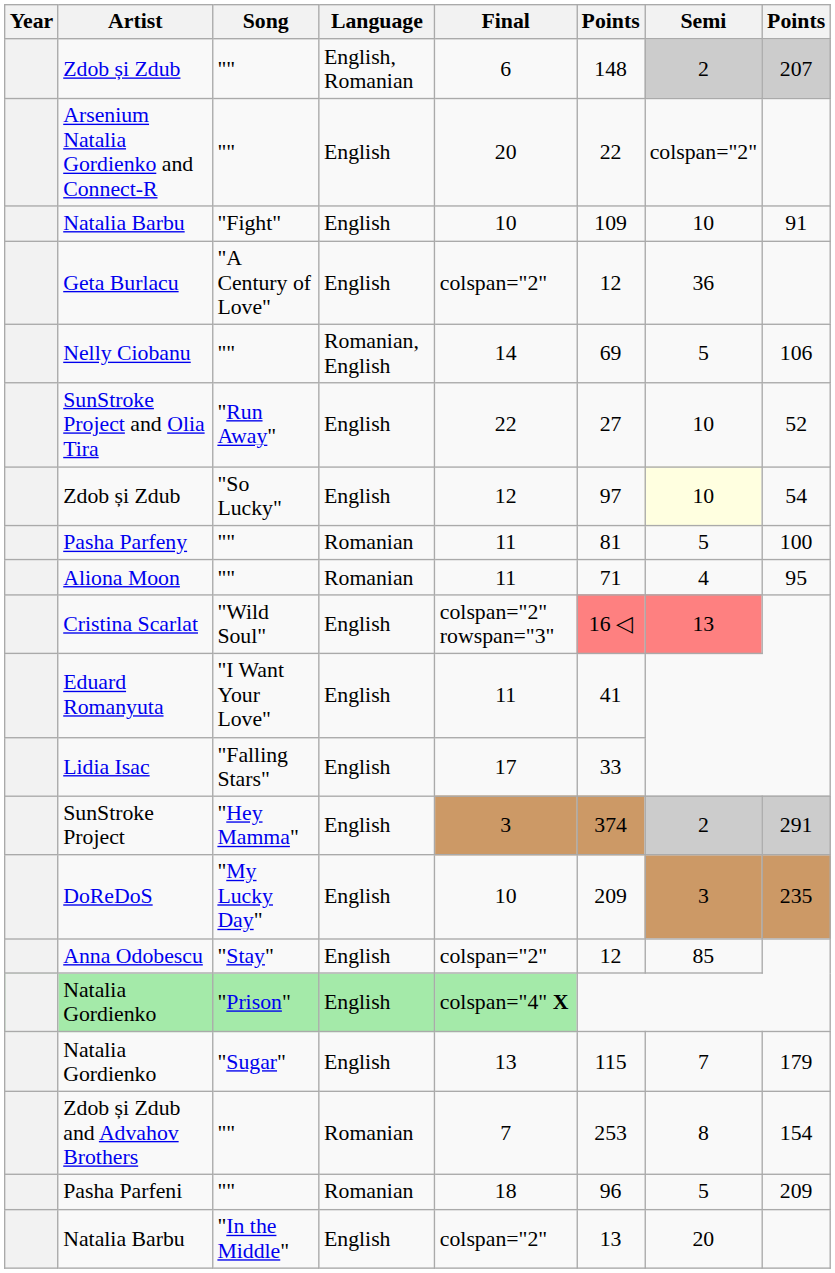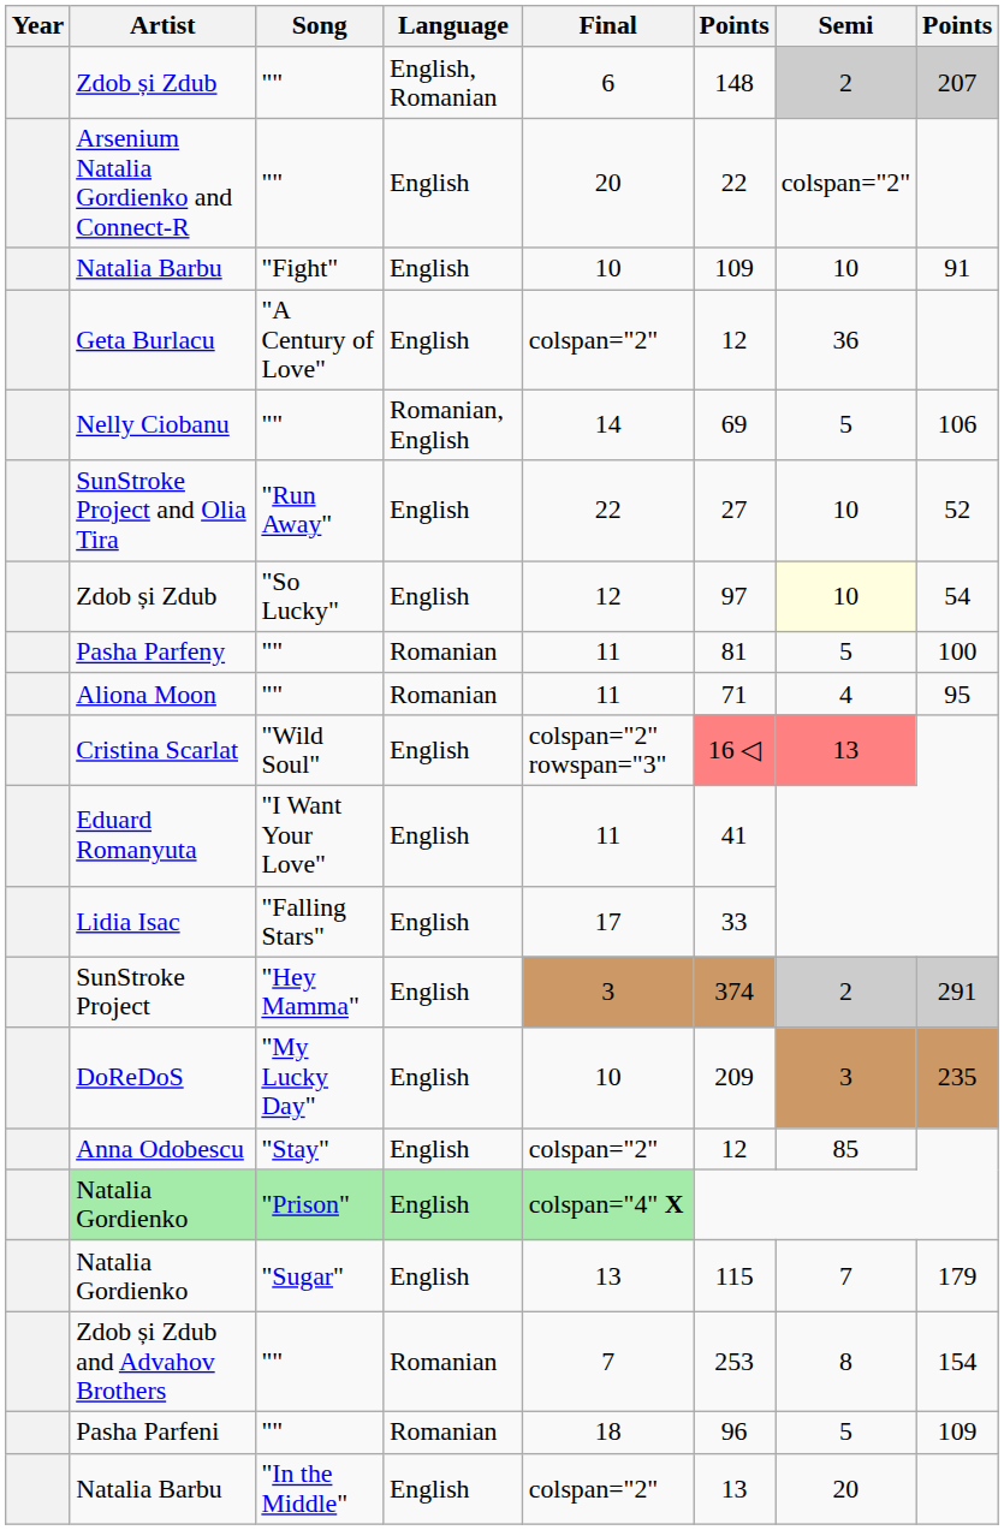Pasha Parfeni | column 8: 209 -> 109
